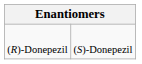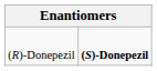(R)-Donepezil | column 2: normal -> bold
